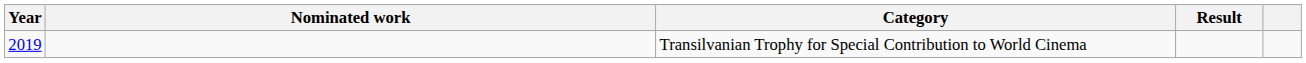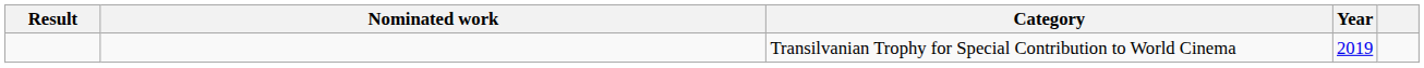columns swapped: Year <-> Result
